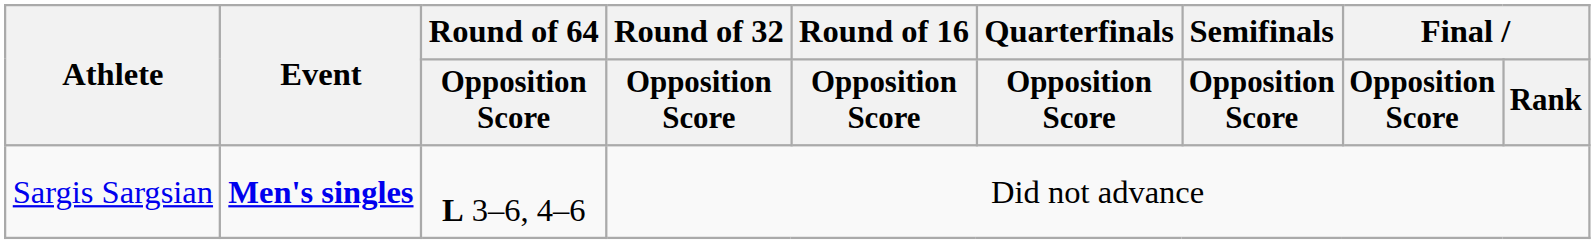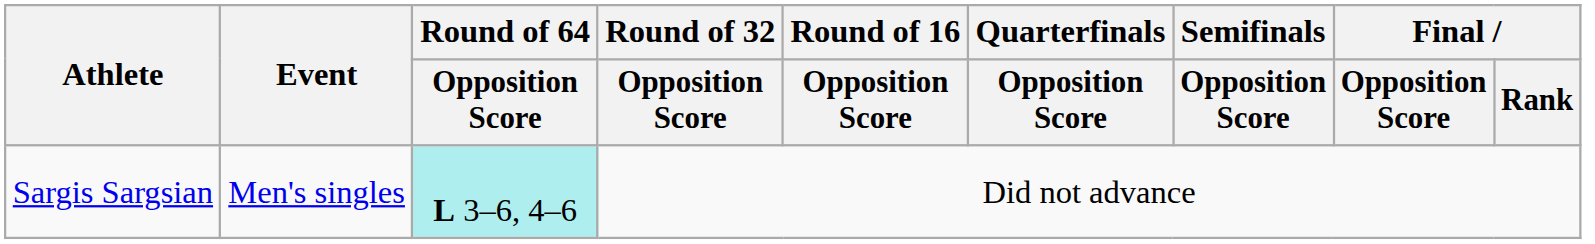Sargis Sargsian | Event: bold -> normal
Sargis Sargsian | Round of 64 / Opposition Score: no background -> paleturquoise background
